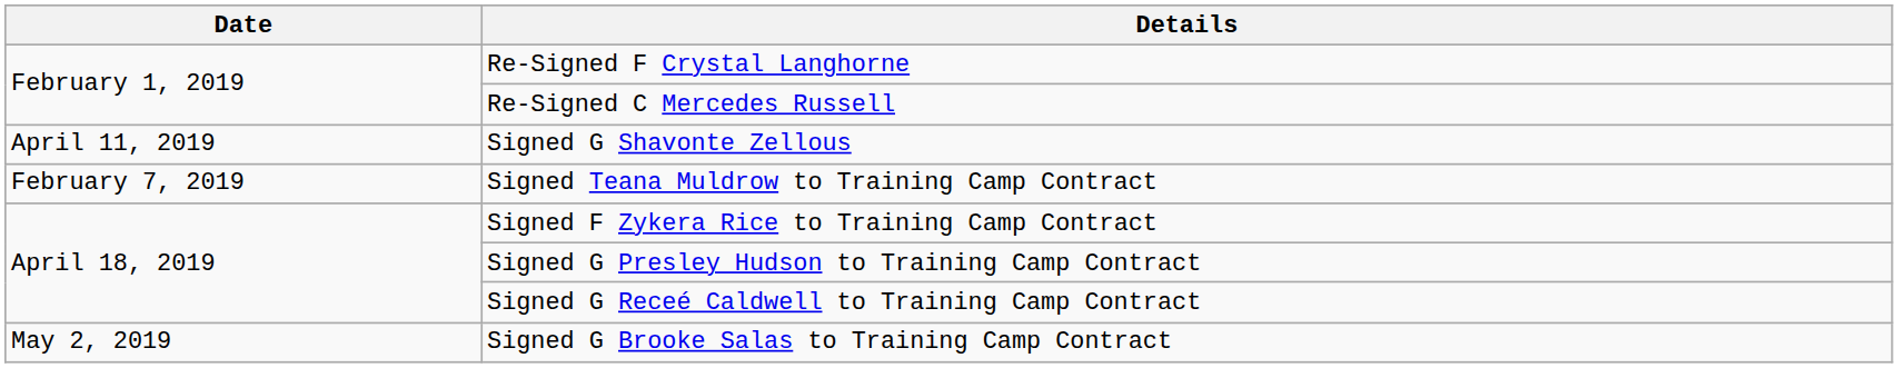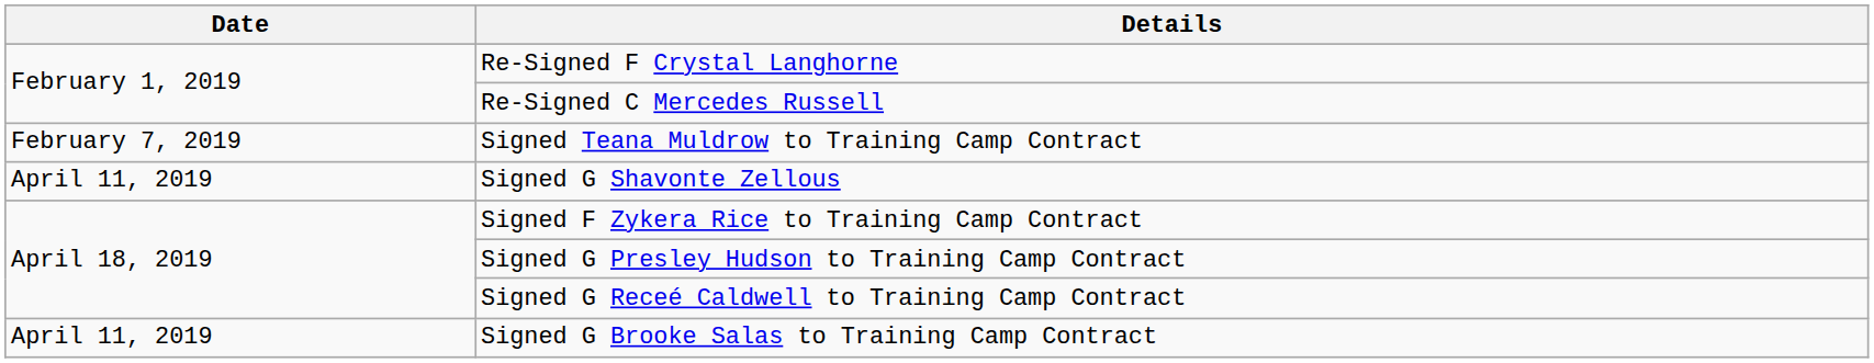rows swapped: Signed Teana Muldrow to Training Camp Contract <-> Signed G Shavonte Zellous
Signed G Brooke Salas to Training Camp Contract | Date: May 2, 2019 -> April 11, 2019
